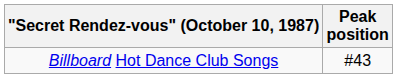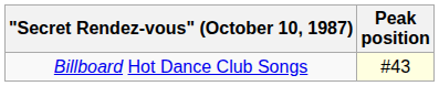Billboard Hot Dance Club Songs | Peak position: no background -> lightyellow background
